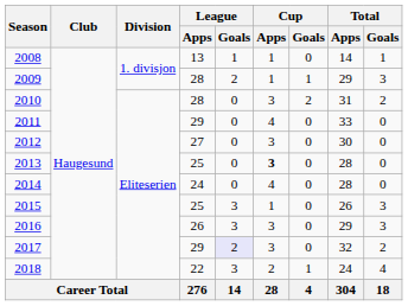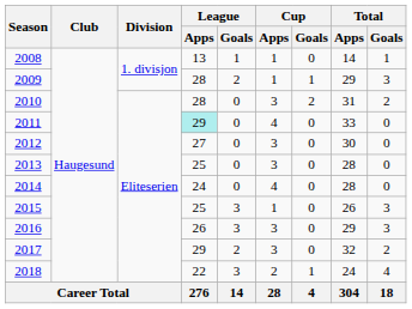2011 | League / Apps: no background -> paleturquoise background
2013 | Cup / Apps: bold -> normal
2017 | League / Goals: lavender background -> no background
